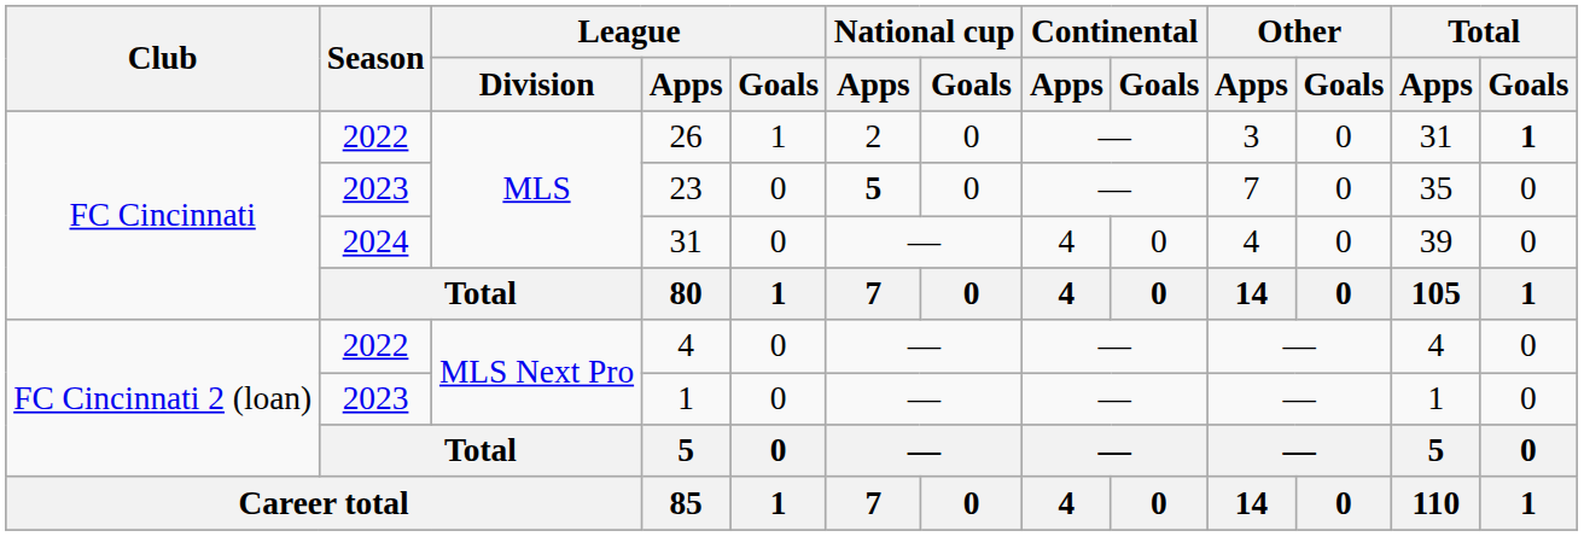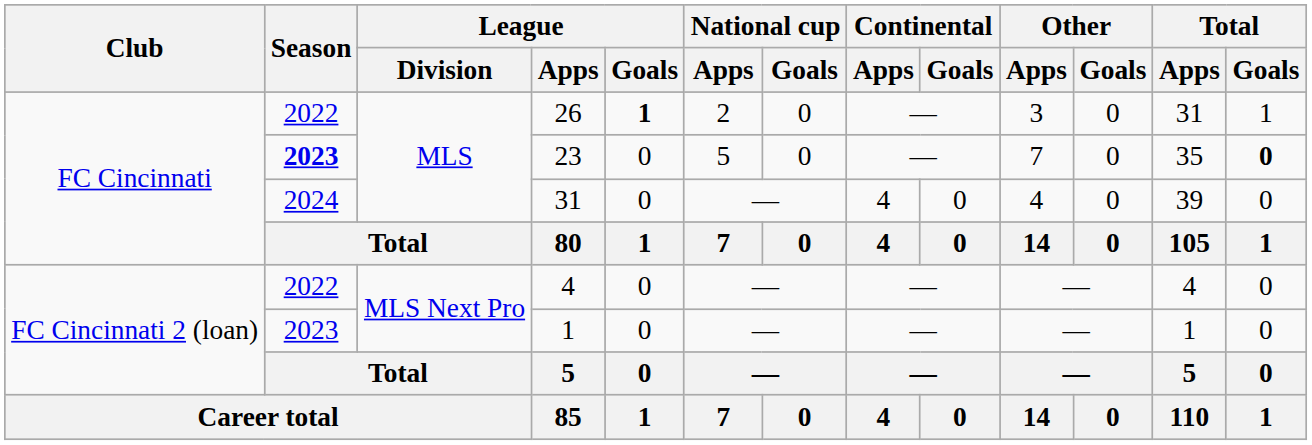26 | League / Goals: normal -> bold
26 | Total / Goals: bold -> normal
23 | Season: normal -> bold
23 | National cup / Apps: bold -> normal
23 | Total / Goals: normal -> bold
